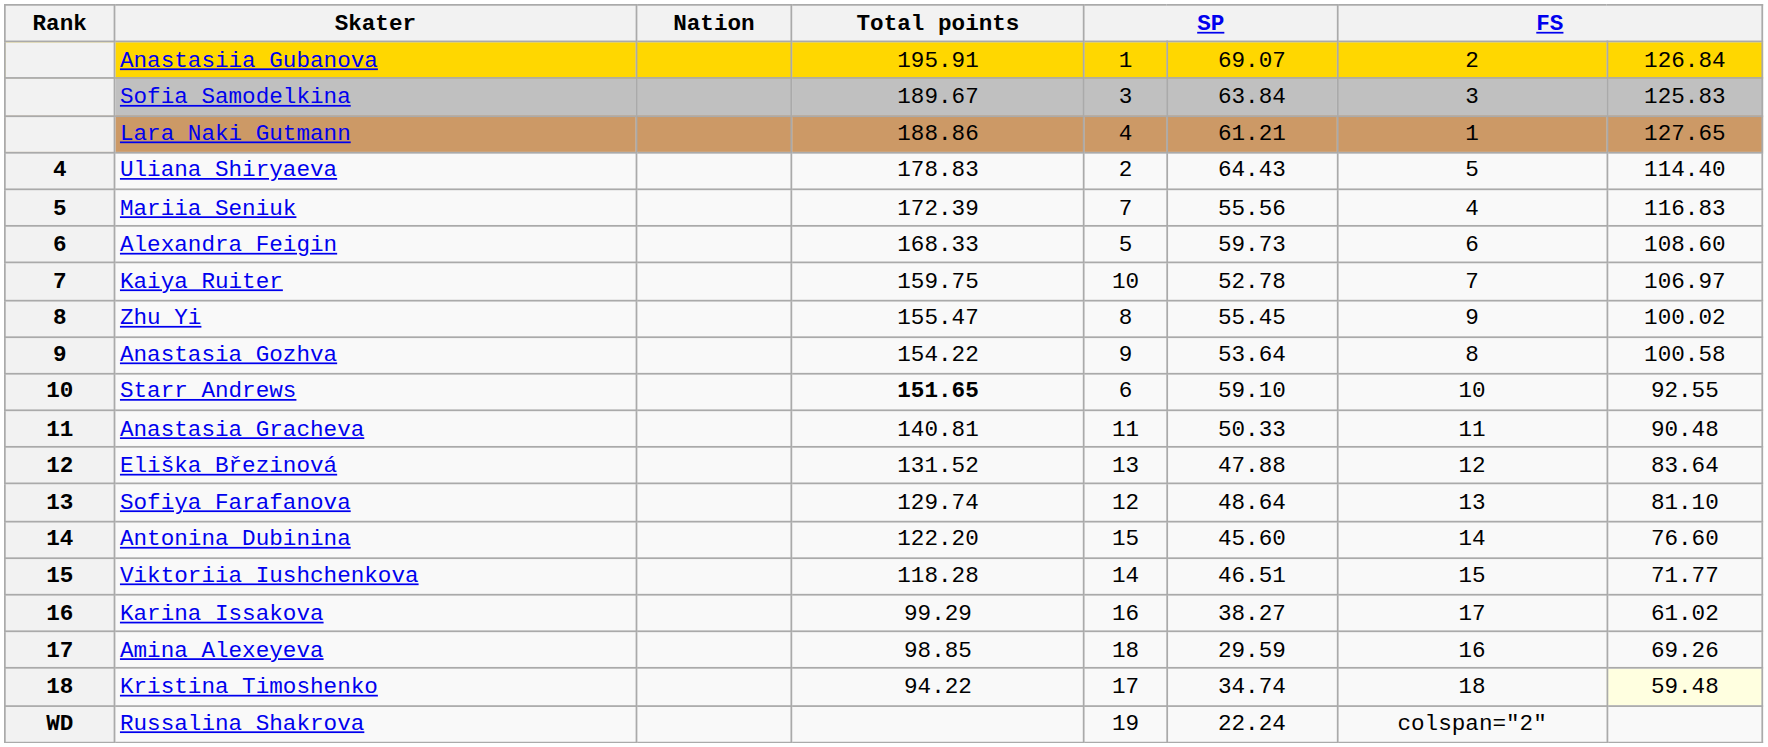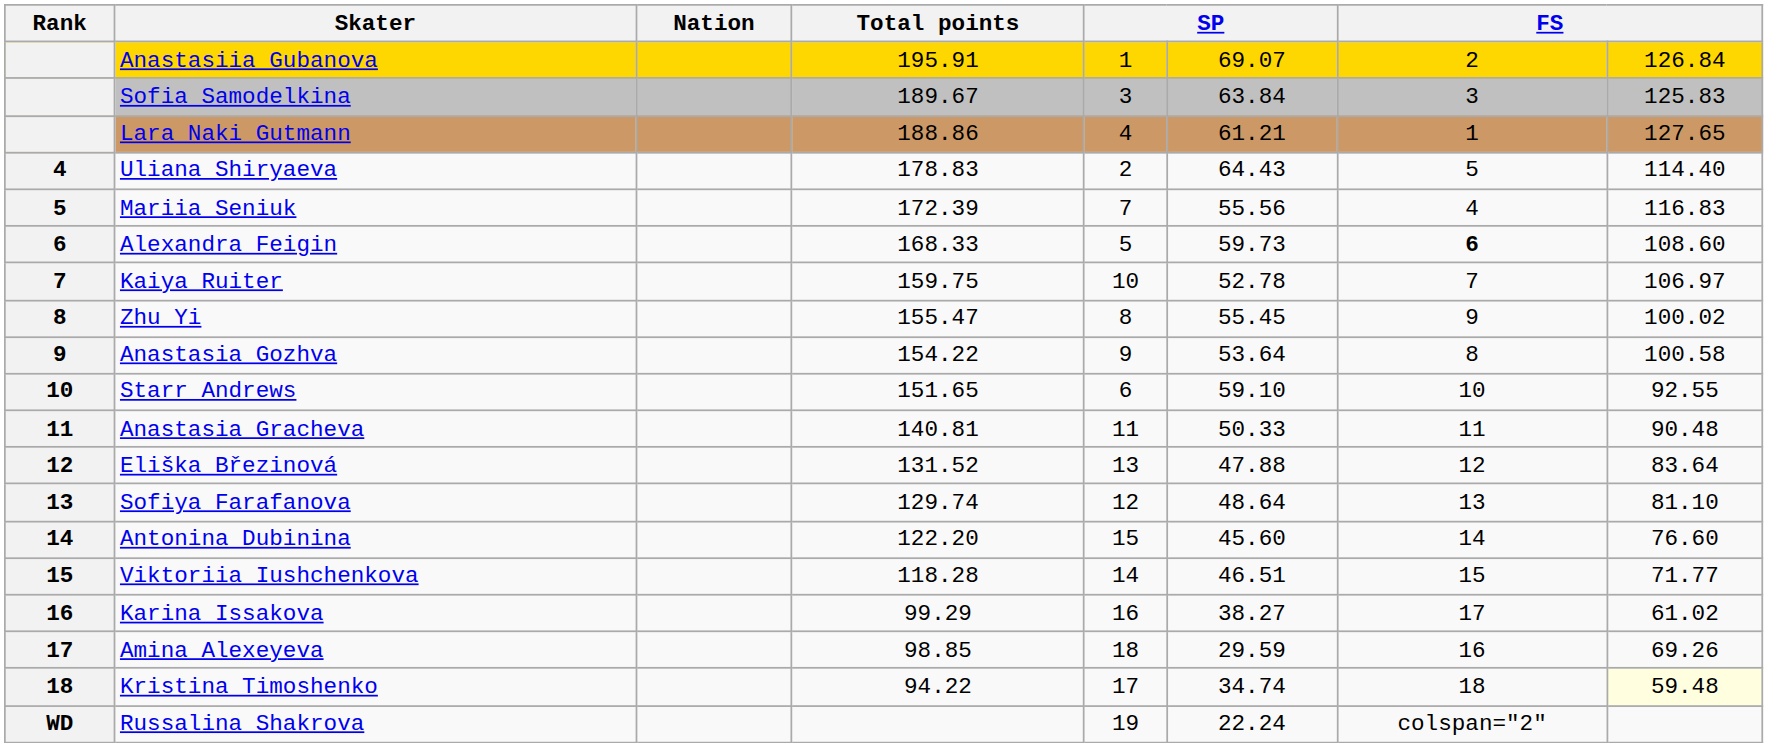Alexandra Feigin | column 7: normal -> bold
Starr Andrews | Total points: bold -> normal
